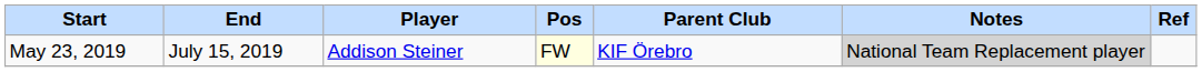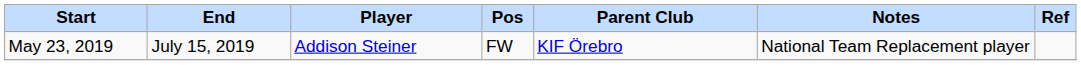May 23, 2019 | Pos: lightyellow background -> no background
May 23, 2019 | Notes: lightgrey background -> no background
